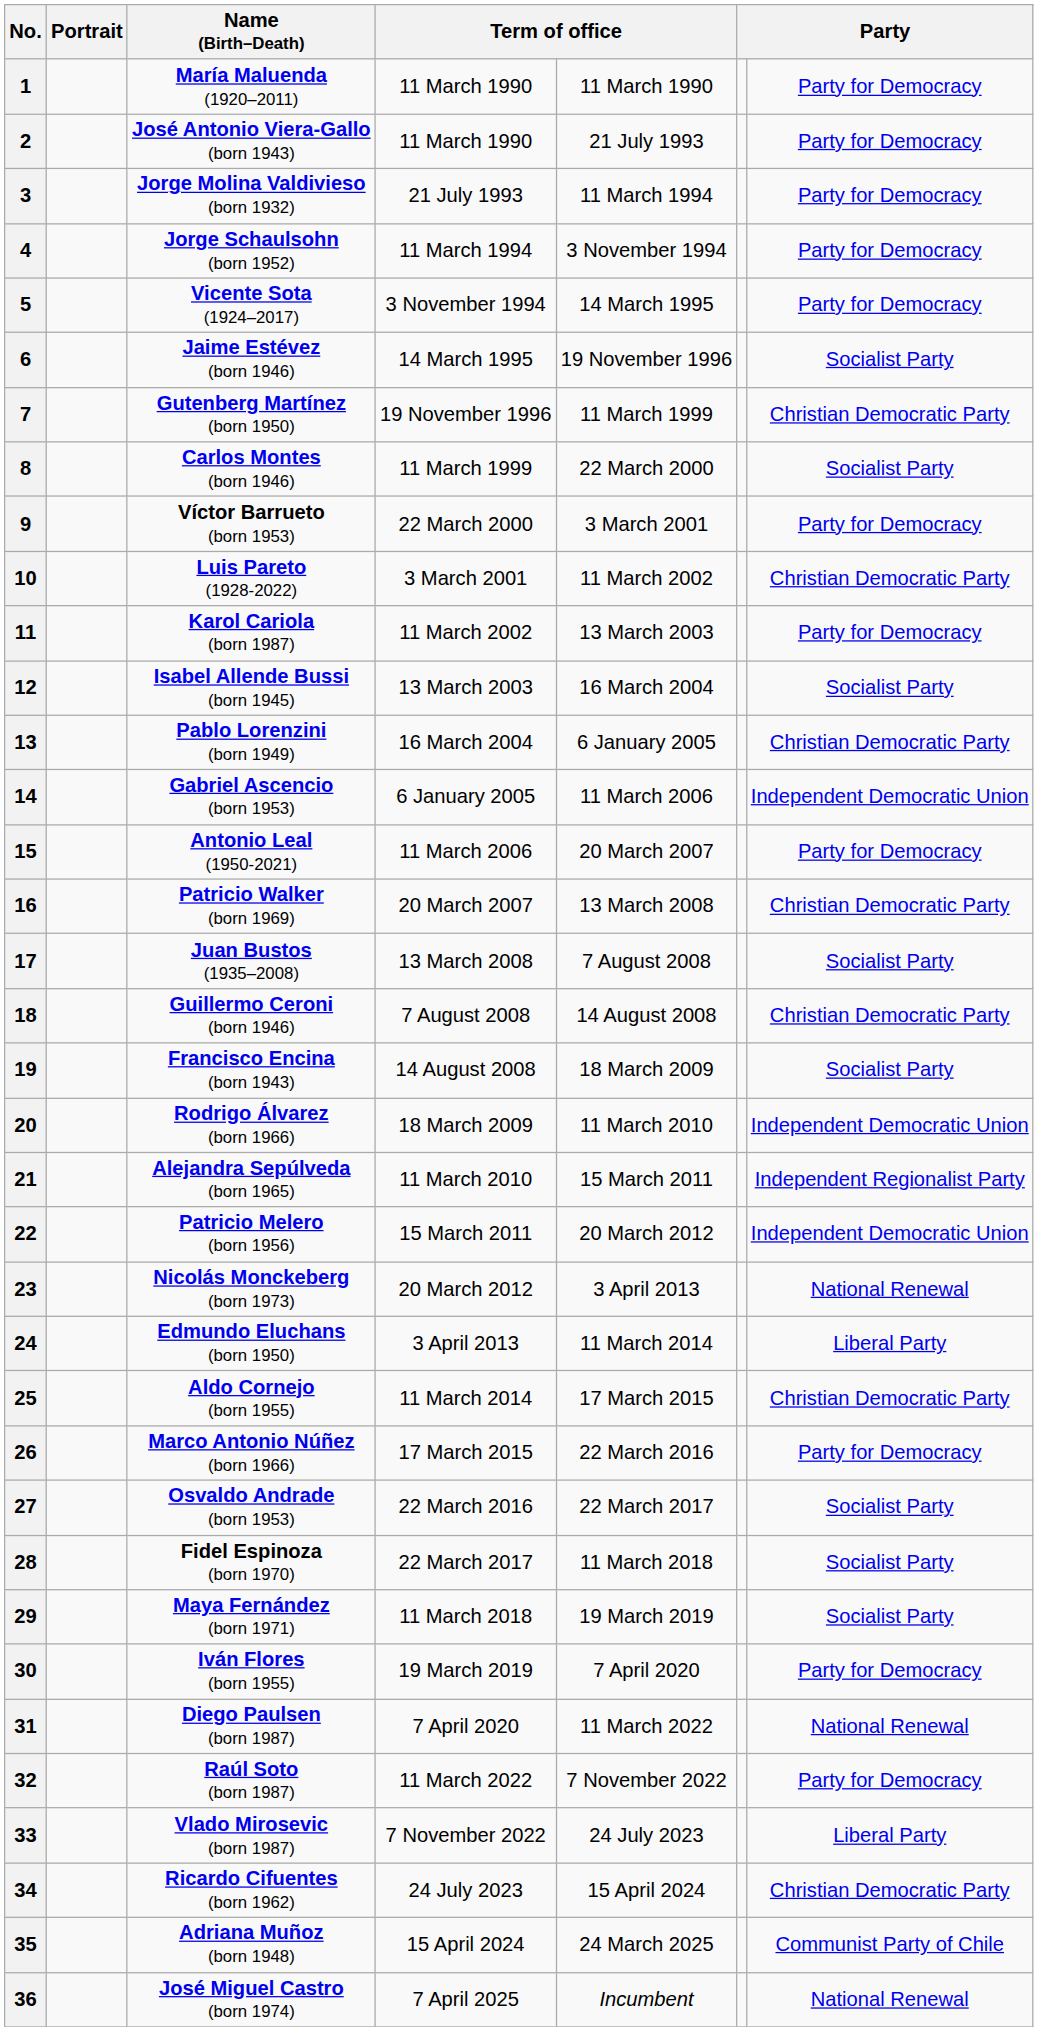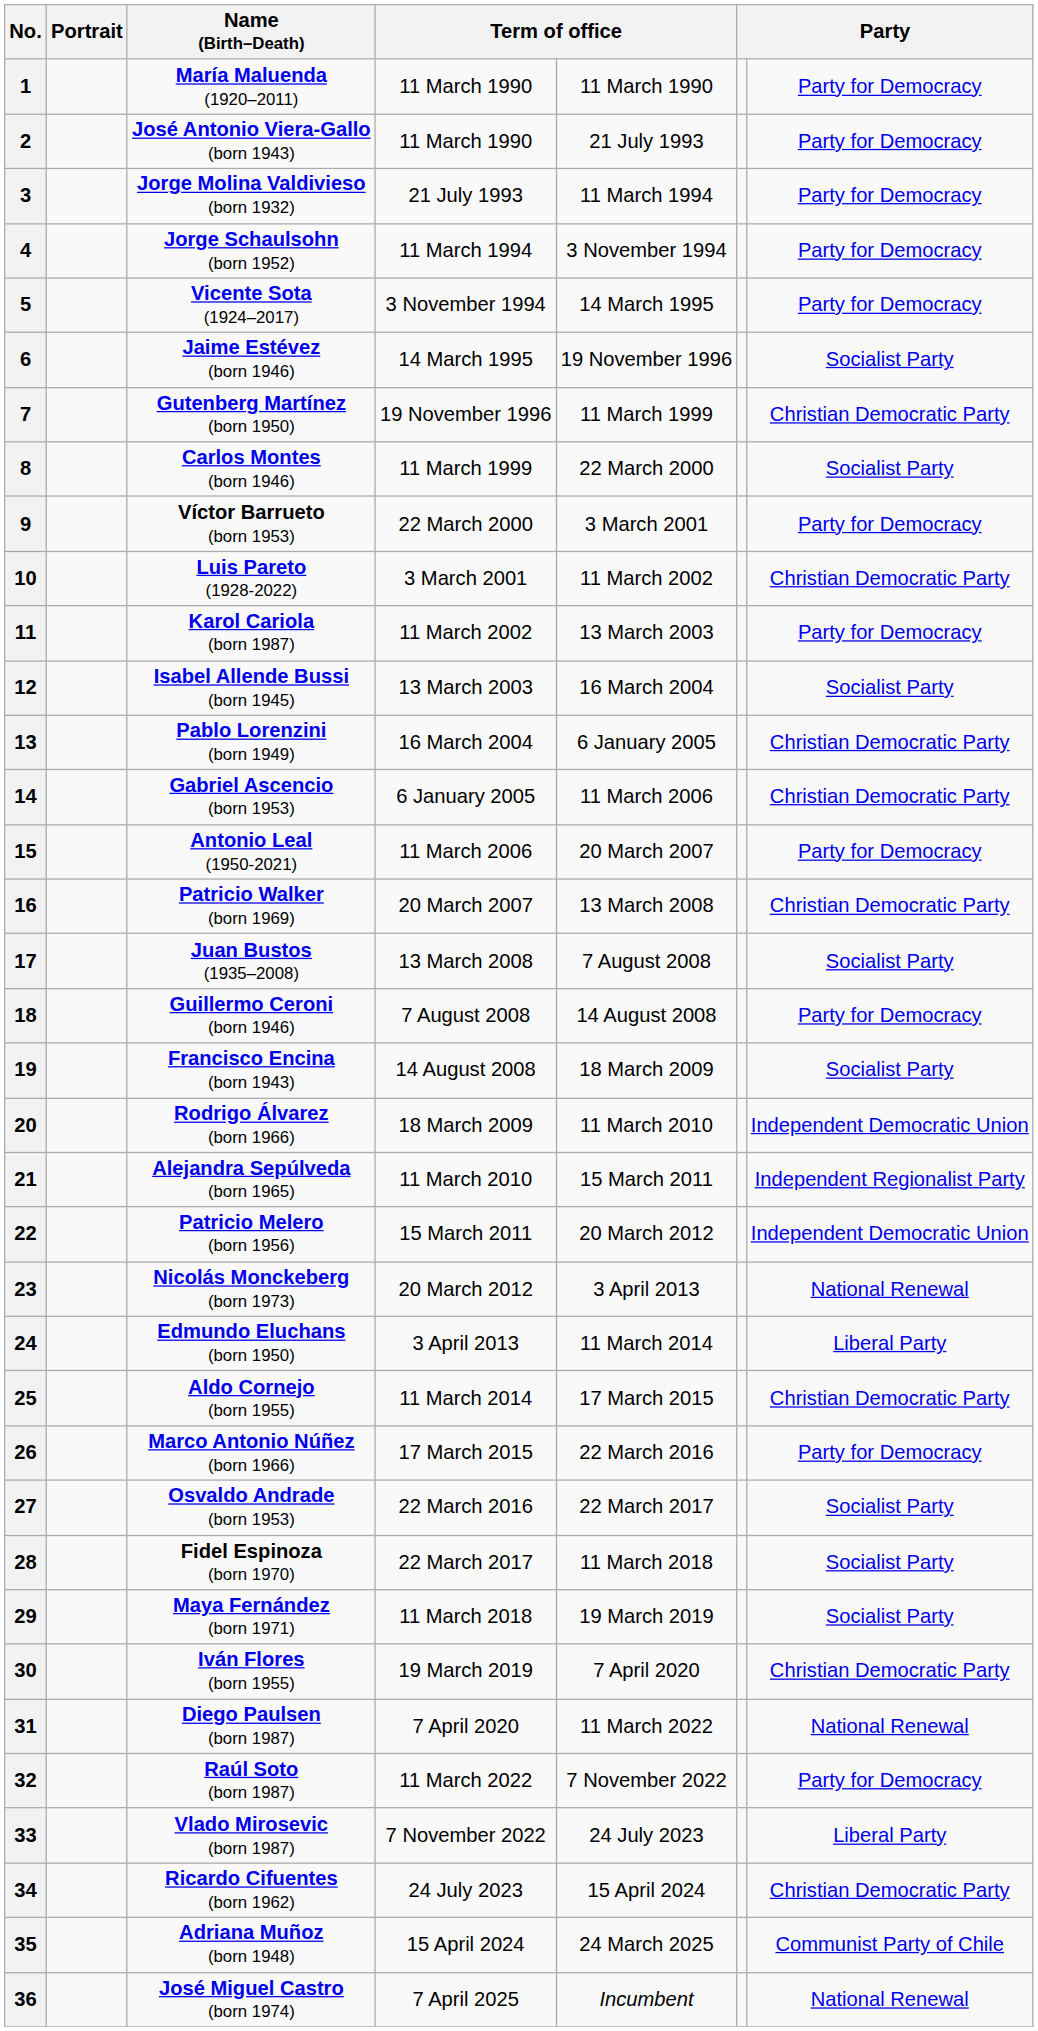14 | column 7: Independent Democratic Union -> Christian Democratic Party
18 | column 7: Christian Democratic Party -> Party for Democracy
30 | column 7: Party for Democracy -> Christian Democratic Party
